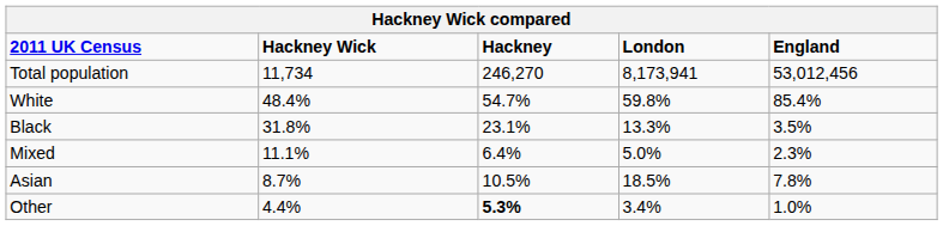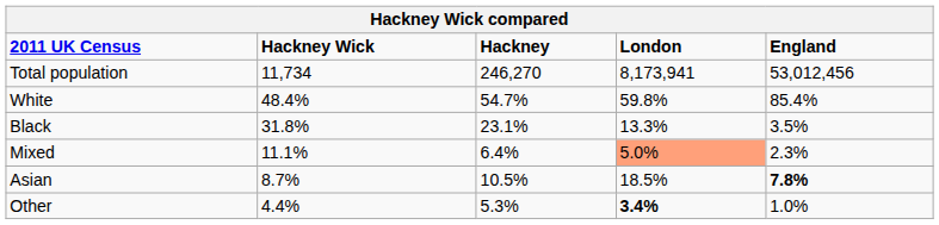Mixed | London: no background -> lightsalmon background
Asian | England: normal -> bold
Other | Hackney: bold -> normal
Other | London: normal -> bold
